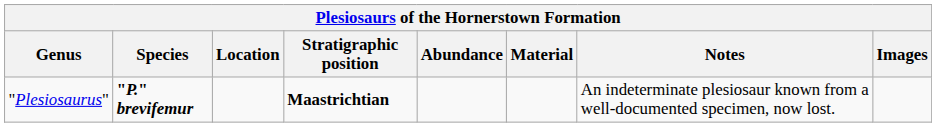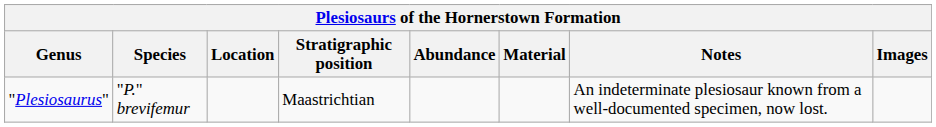"Plesiosaurus" | Species: bold -> normal
"Plesiosaurus" | Stratigraphic position: bold -> normal
